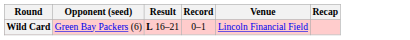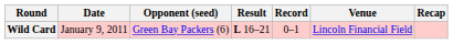+ column: Date | January 9, 2011
